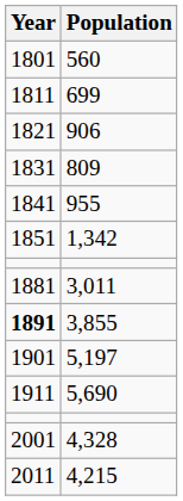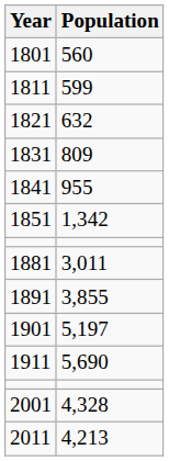row 3 | Population: 699 -> 599
row 4 | Population: 906 -> 632
row 10 | Year: bold -> normal
row 15 | Population: 4,215 -> 4,213
